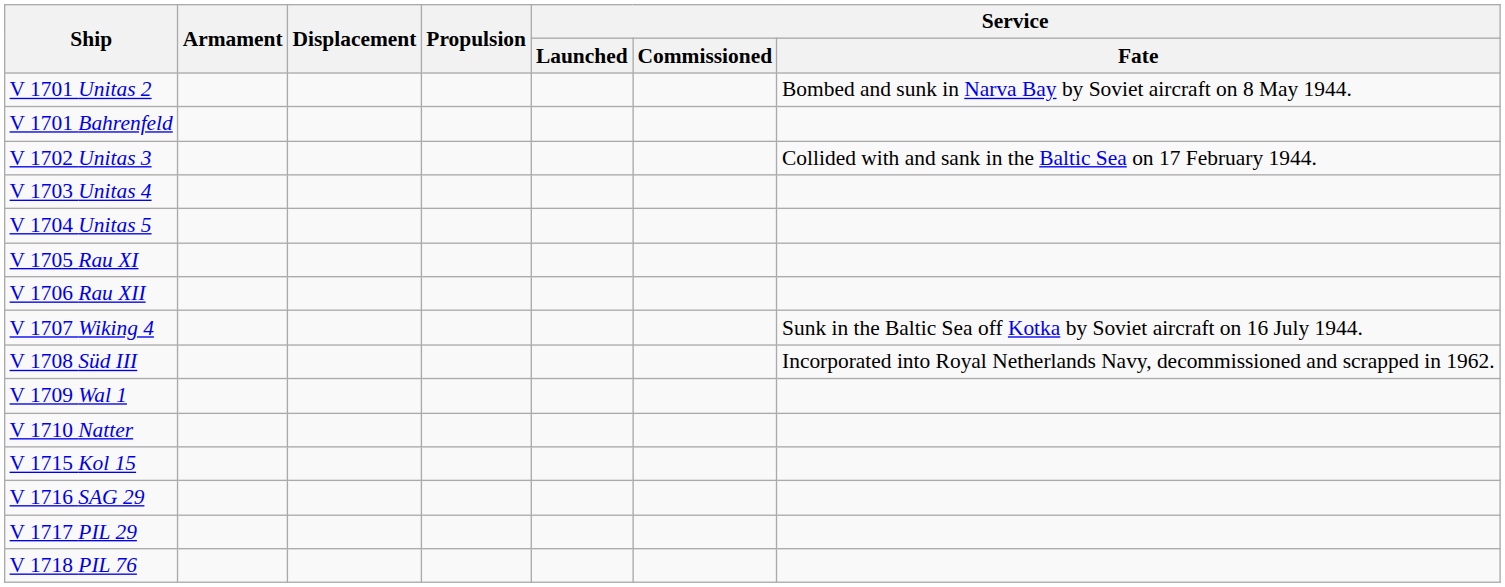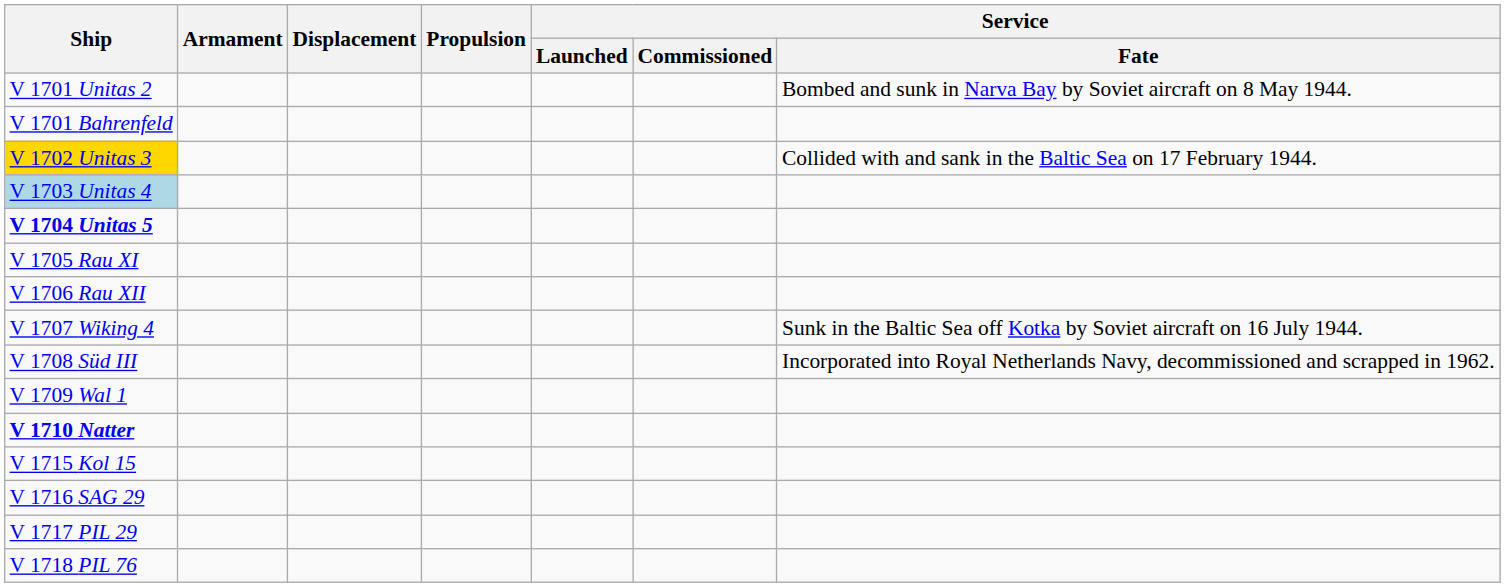V 1702 Unitas 3 | Ship: no background -> gold background
V 1703 Unitas 4 | Ship: no background -> lightblue background
V 1704 Unitas 5 | Ship: normal -> bold
V 1710 Natter | Ship: normal -> bold
